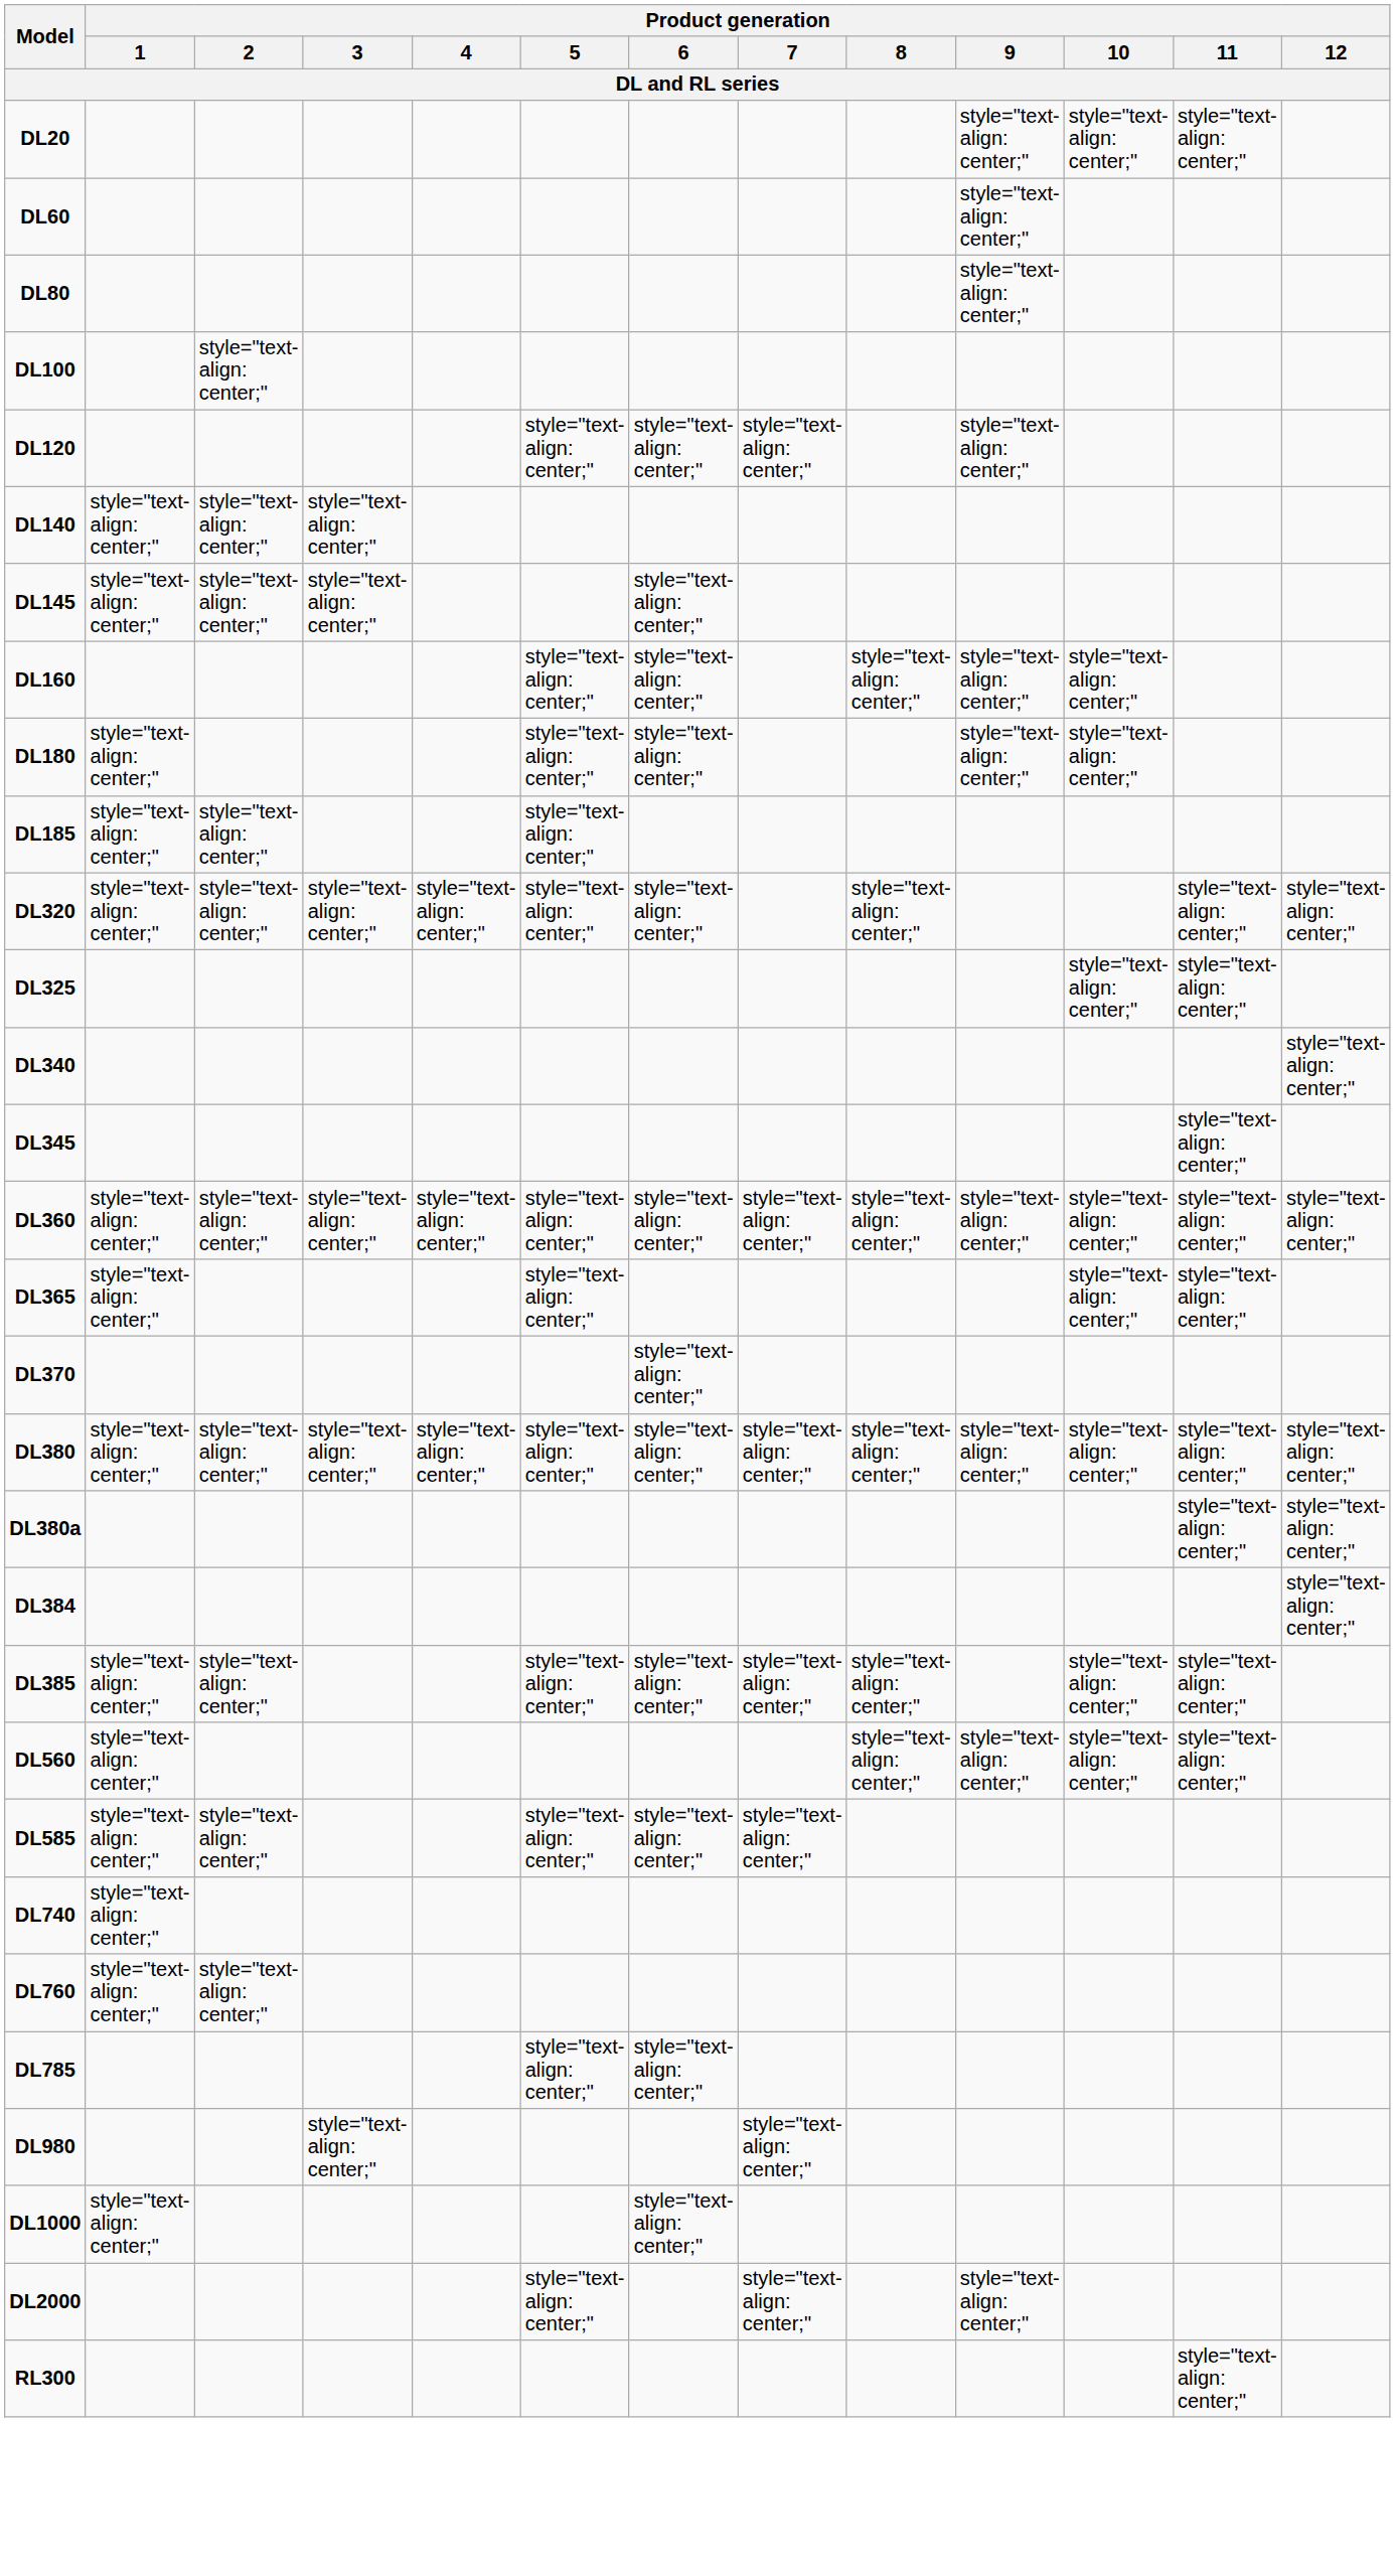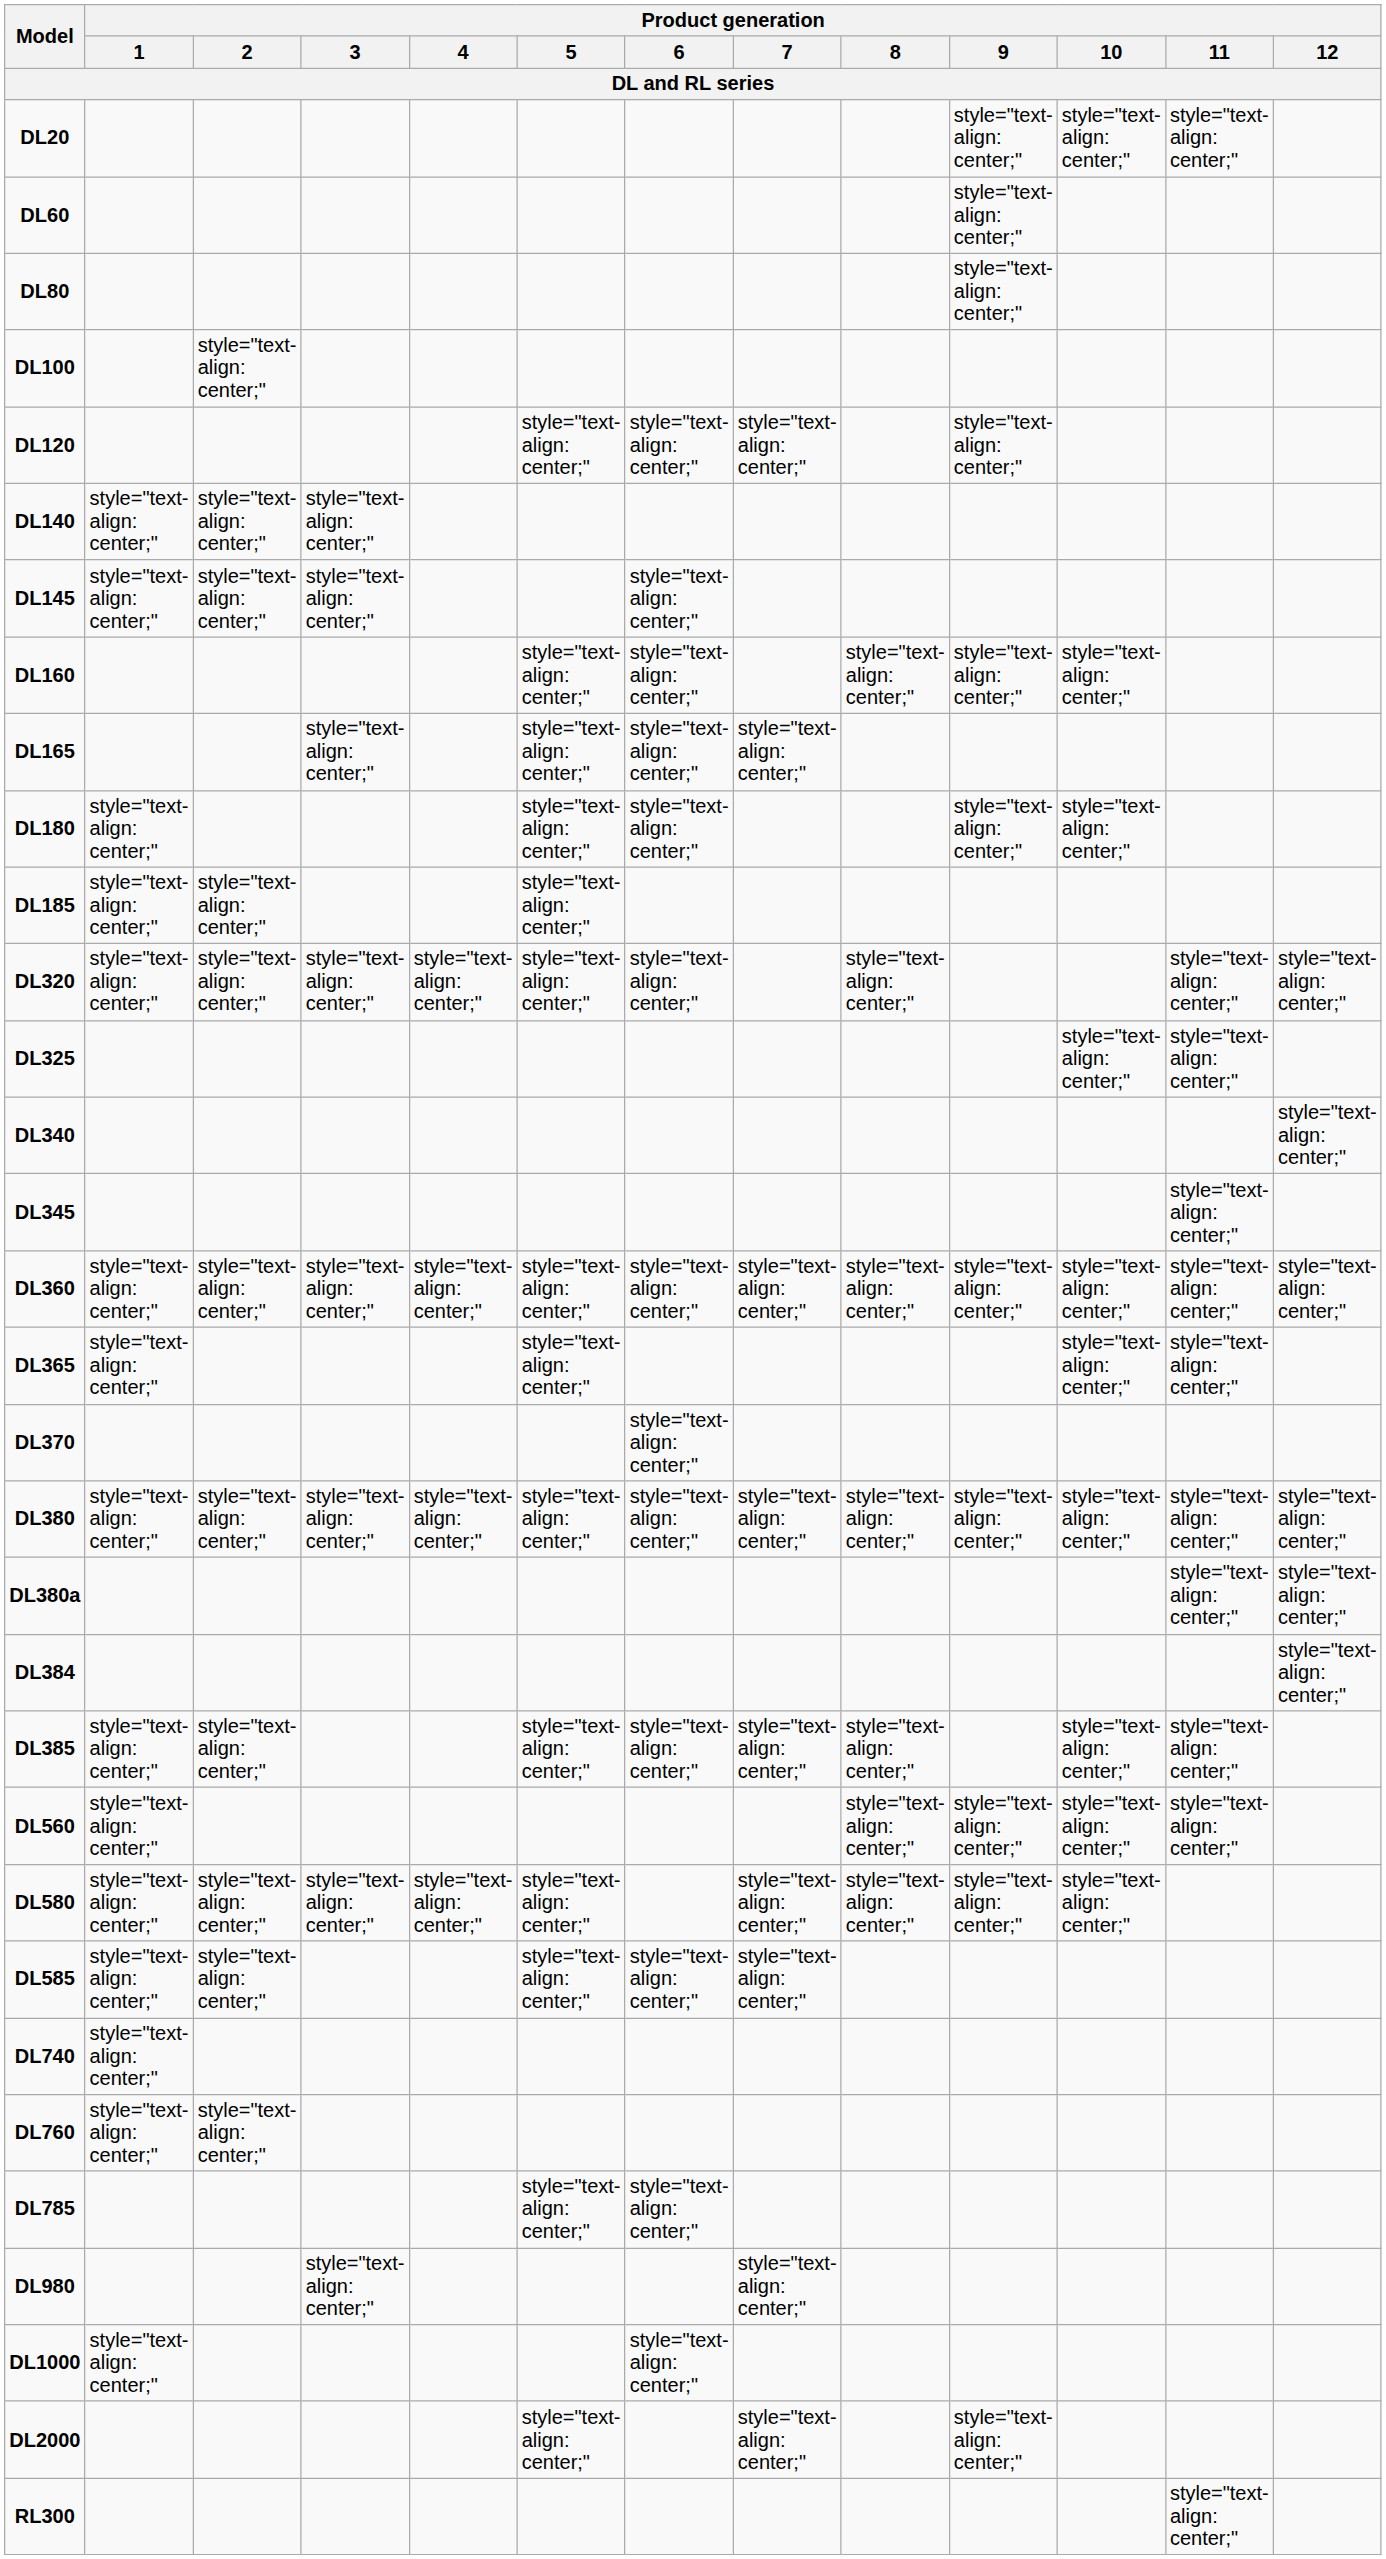+ row: DL165 | style="text-align: center;" | style="text-align: center;" | style="text-align: center;" | style="text-align: center;"
+ row: DL580 | style="text-align: center;" | style="text-align: center;" | style="text-align: center;" | style="text-align: center;" | style="text-align: center;" | style="text-align: center;" | style="text-align: center;" | style="text-align: center;" | style="text-align: center;"
